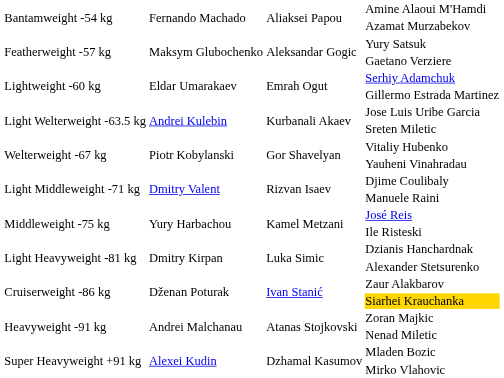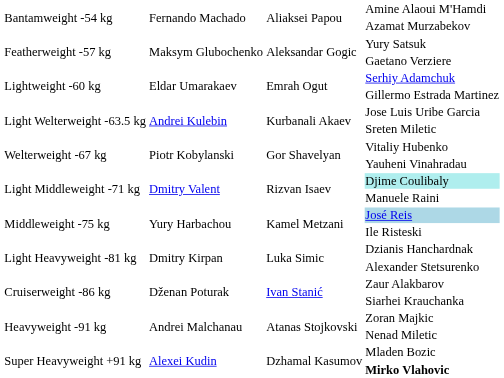Djime Coulibaly | column 4: no background -> paleturquoise background
José Reis | column 4: no background -> lightblue background
Siarhei Krauchanka | column 4: gold background -> no background
Mirko Vlahovic | column 4: normal -> bold
